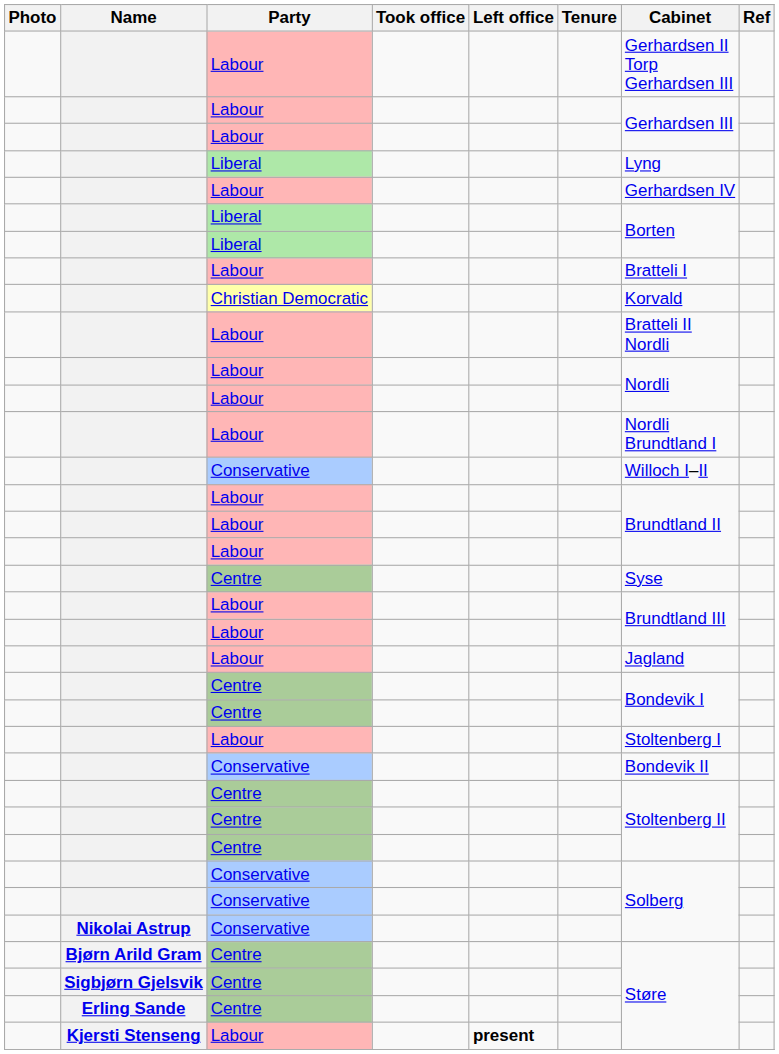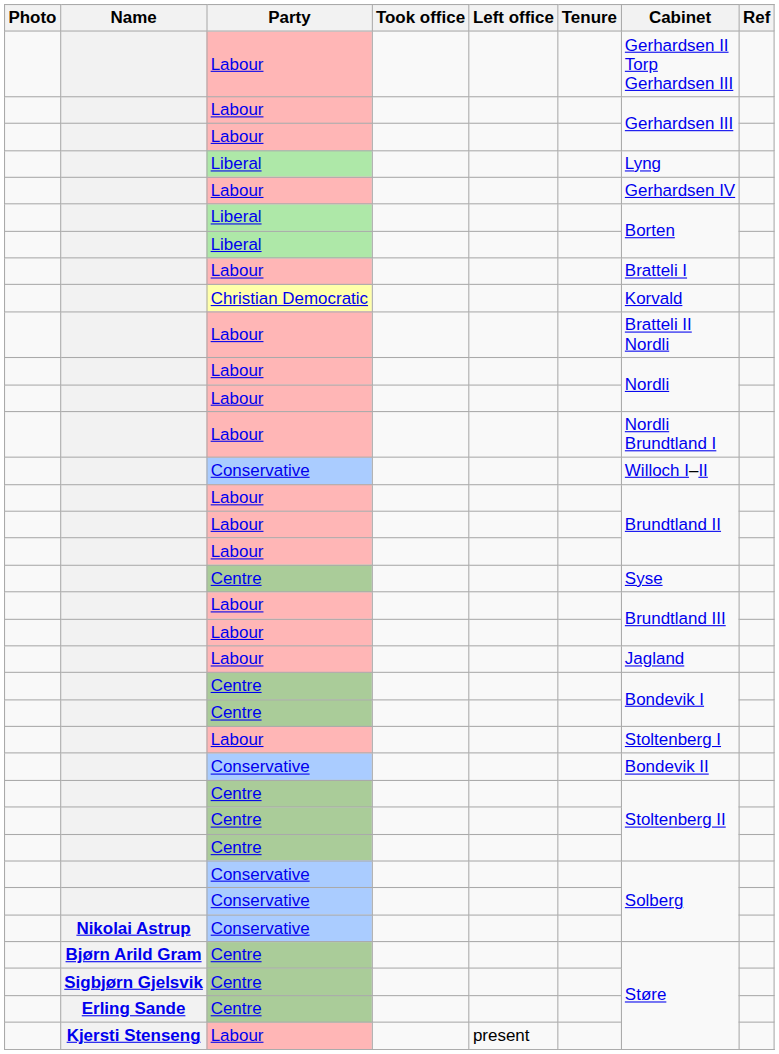Kjersti Stenseng | Left office: bold -> normal
